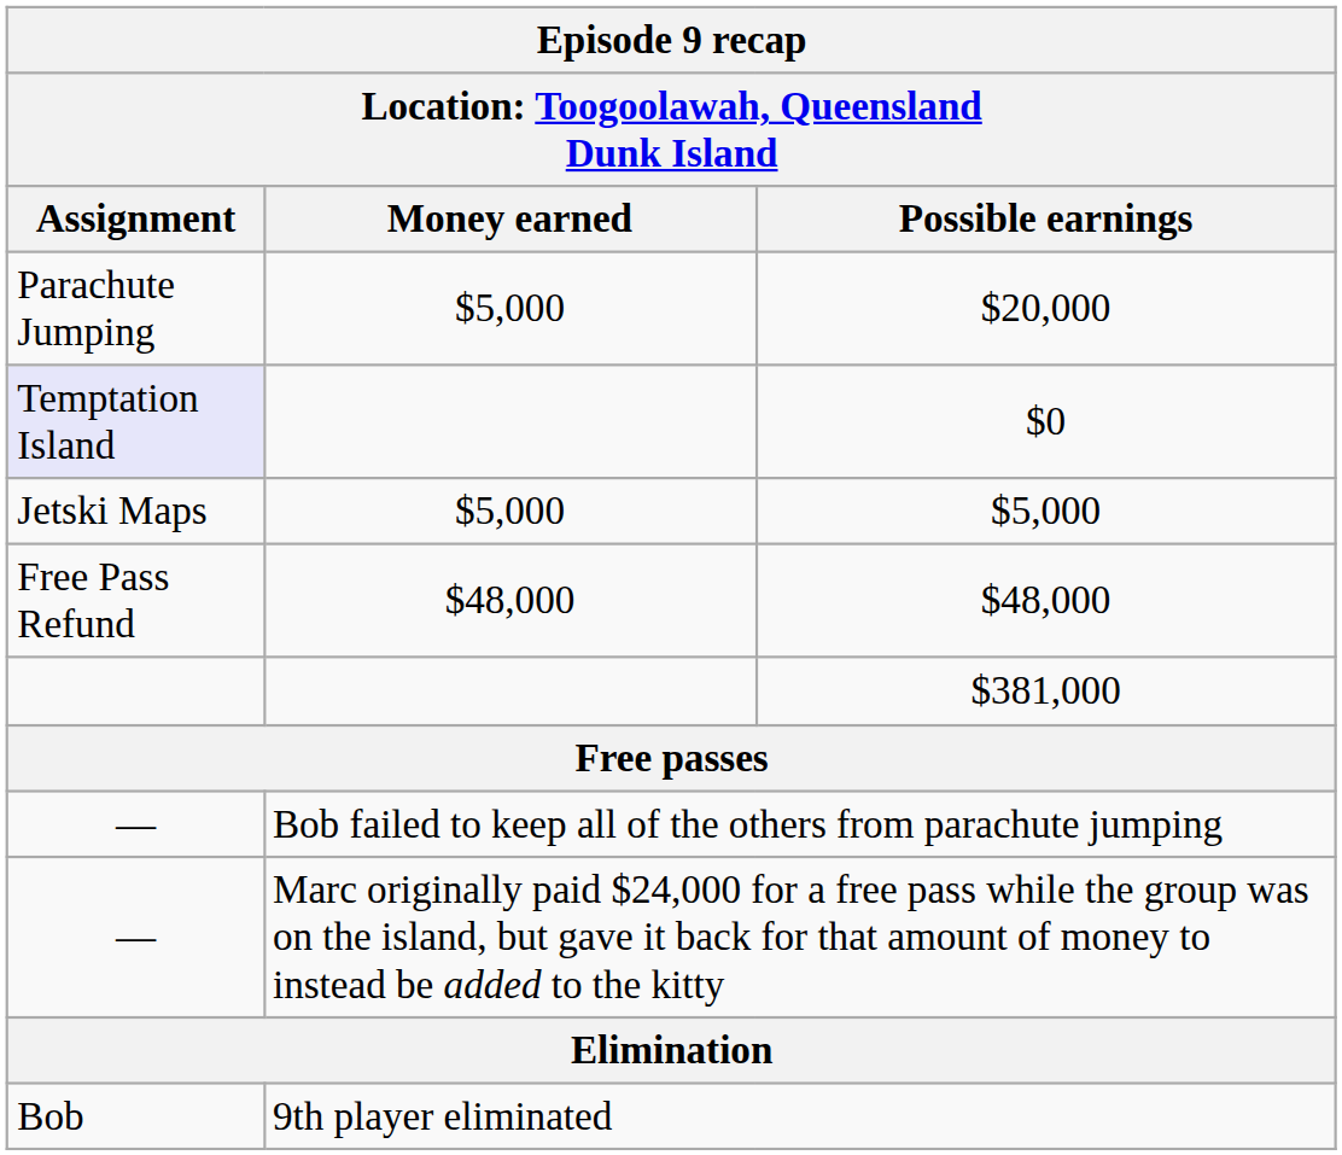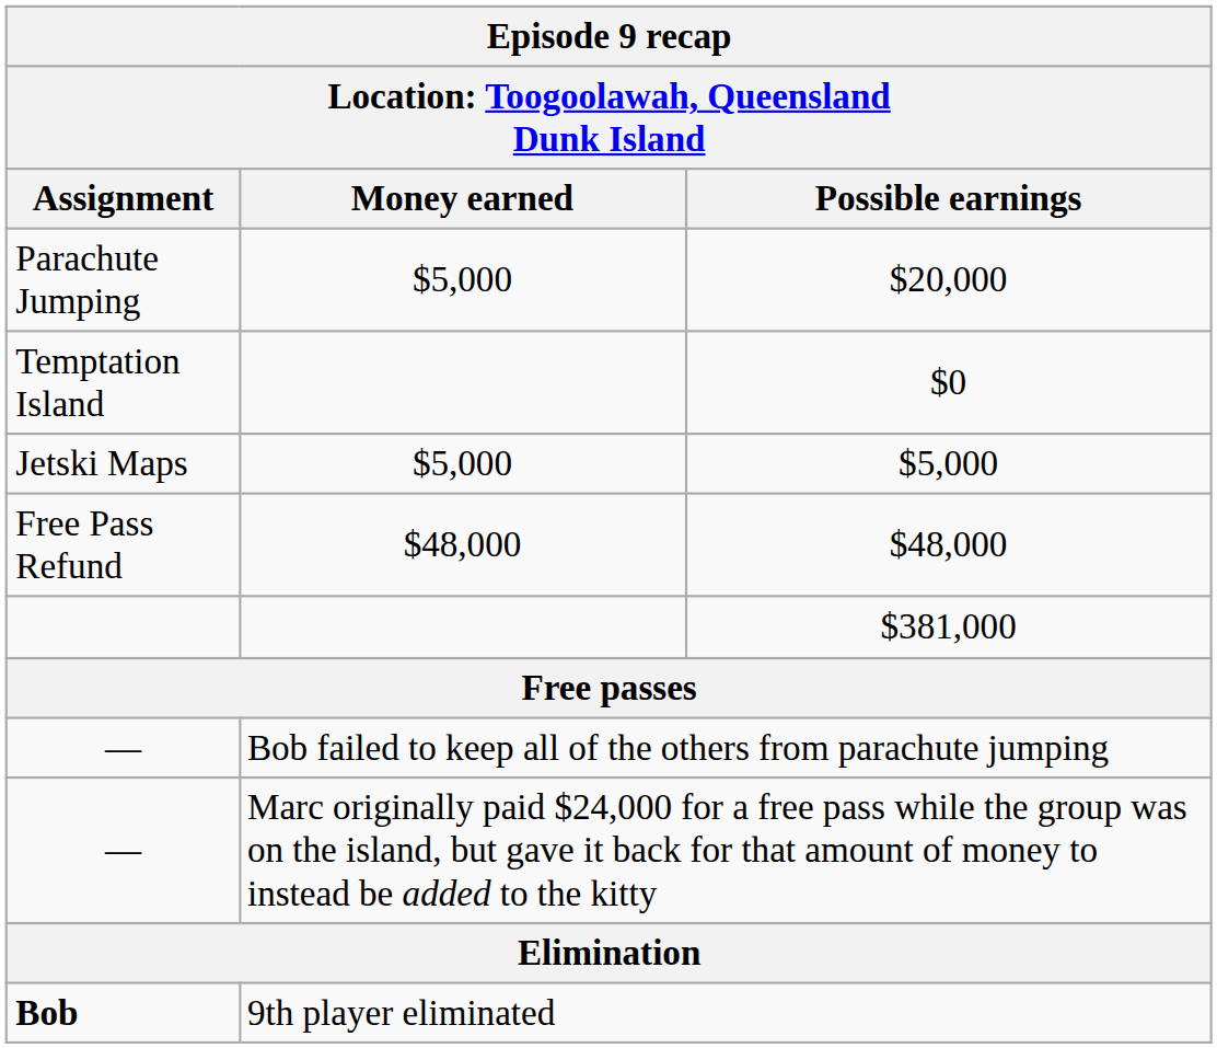$0 | Assignment: lavender background -> no background
9th player eliminated | Assignment: normal -> bold
